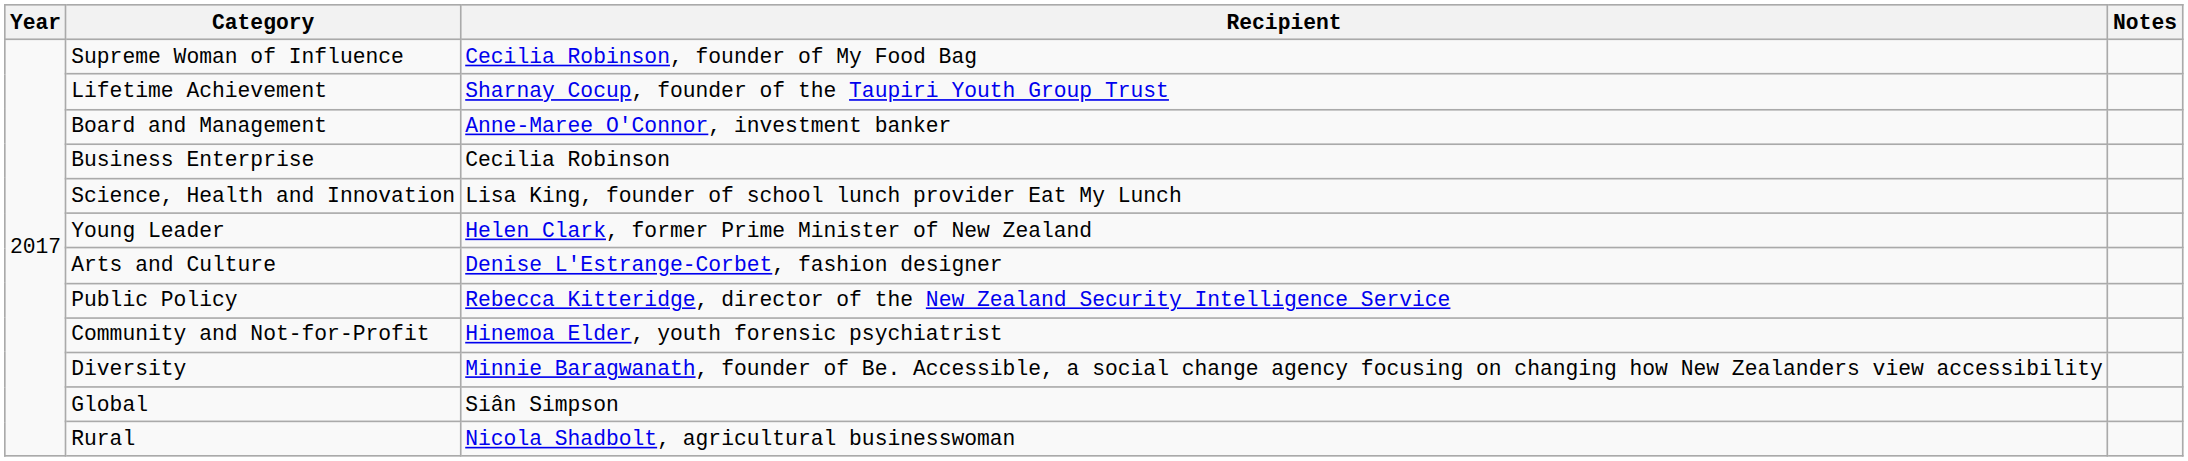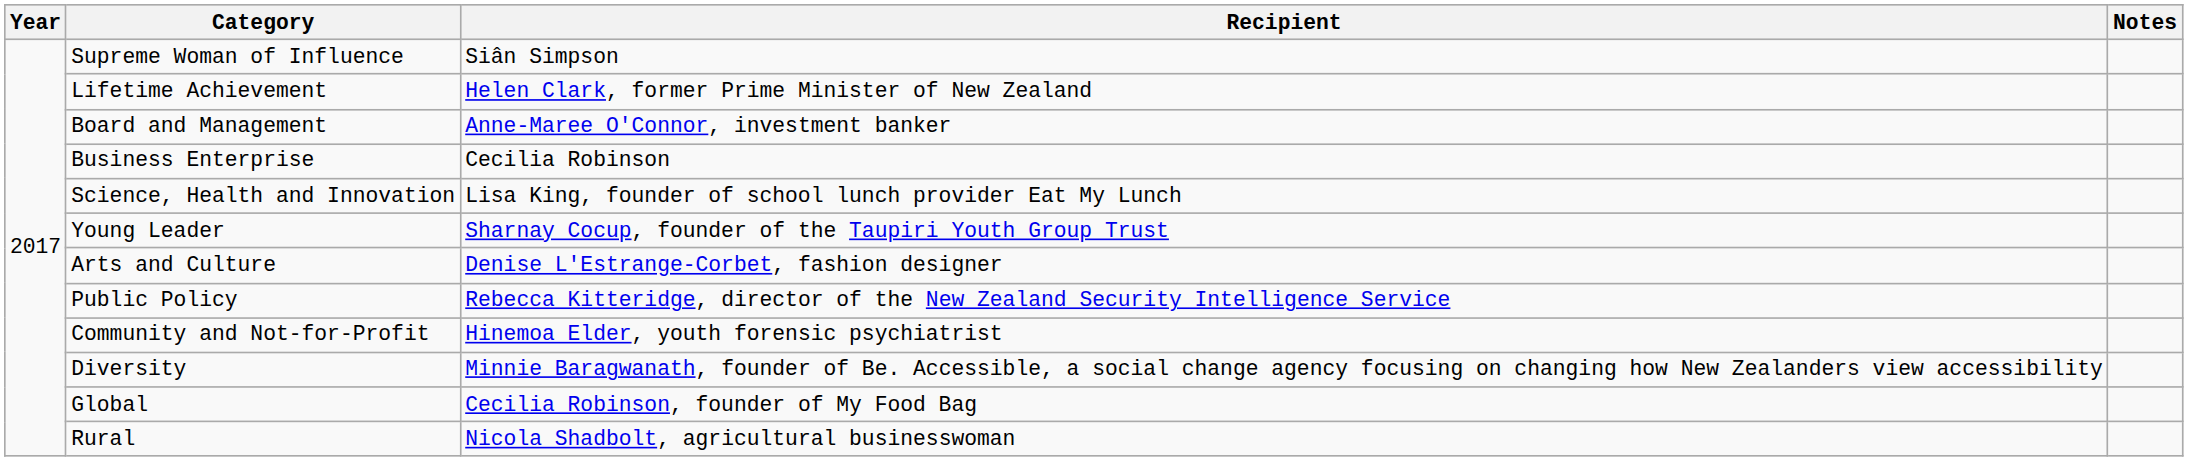Supreme Woman of Influence | Recipient: Cecilia Robinson, founder of My Food Bag -> Siân Simpson
Lifetime Achievement | Recipient: Sharnay Cocup, founder of the Taupiri Youth Group Trust -> Helen Clark, former Prime Minister of New Zealand
Young Leader | Recipient: Helen Clark, former Prime Minister of New Zealand -> Sharnay Cocup, founder of the Taupiri Youth Group Trust
Global | Recipient: Siân Simpson -> Cecilia Robinson, founder of My Food Bag
